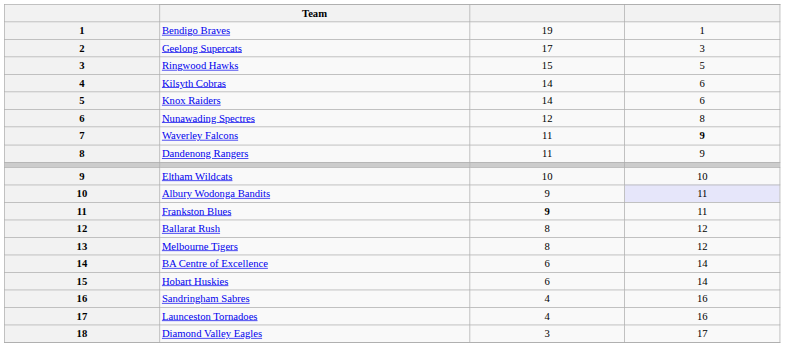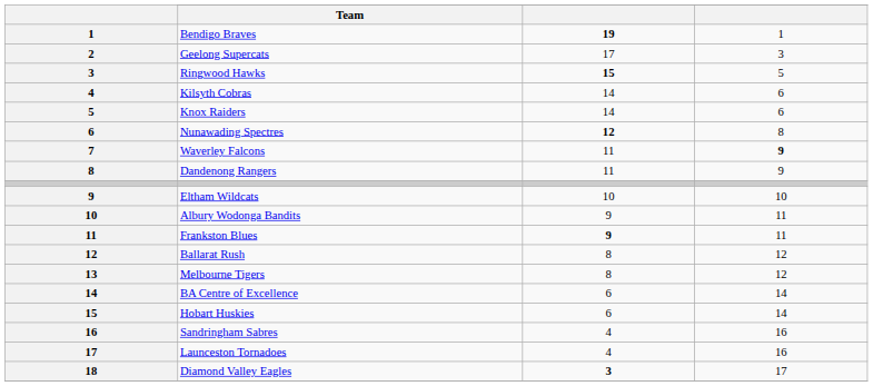Bendigo Braves | column 3: normal -> bold
Ringwood Hawks | column 3: normal -> bold
Nunawading Spectres | column 3: normal -> bold
Albury Wodonga Bandits | column 4: lavender background -> no background
Diamond Valley Eagles | column 3: normal -> bold
